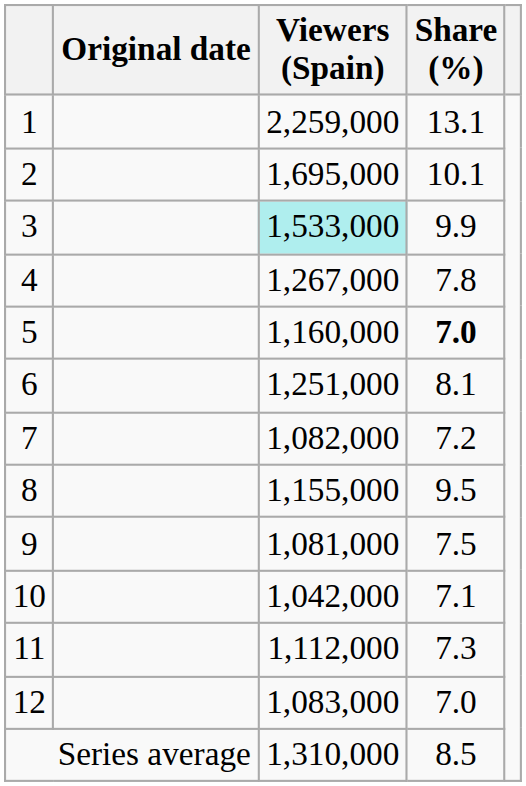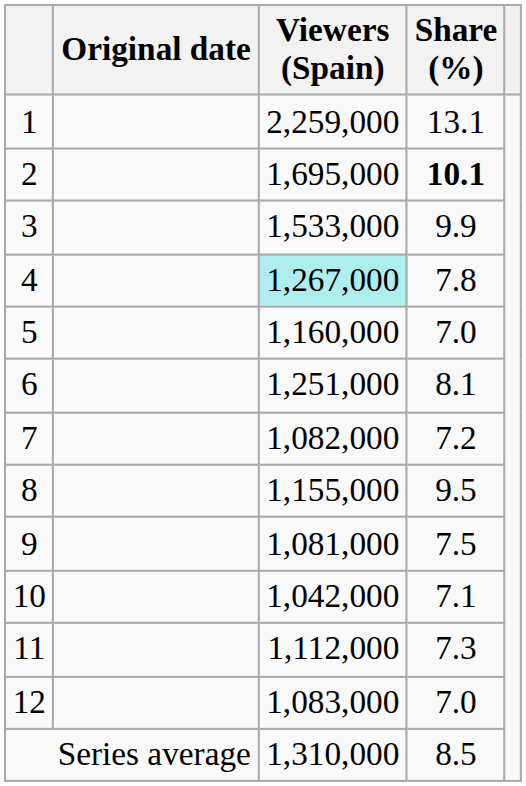2 | Share (%): normal -> bold
3 | Viewers (Spain): paleturquoise background -> no background
4 | Viewers (Spain): no background -> paleturquoise background
5 | Share (%): bold -> normal
